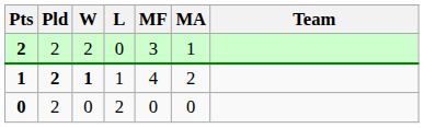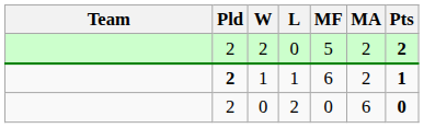columns swapped: Team <-> Pts
row 2 | MF: 3 -> 5
row 2 | MA: 1 -> 2
row 3 | W: bold -> normal
row 3 | MF: 4 -> 6
row 4 | MA: 0 -> 6
